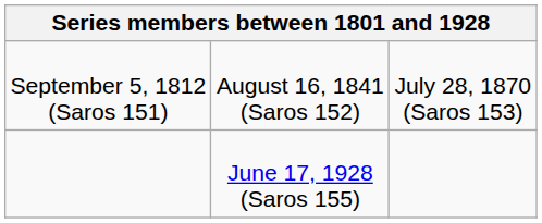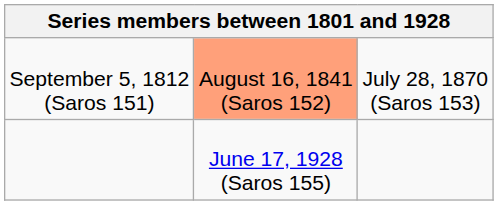September 5, 1812 (Saros 151) | column 2: no background -> lightsalmon background
